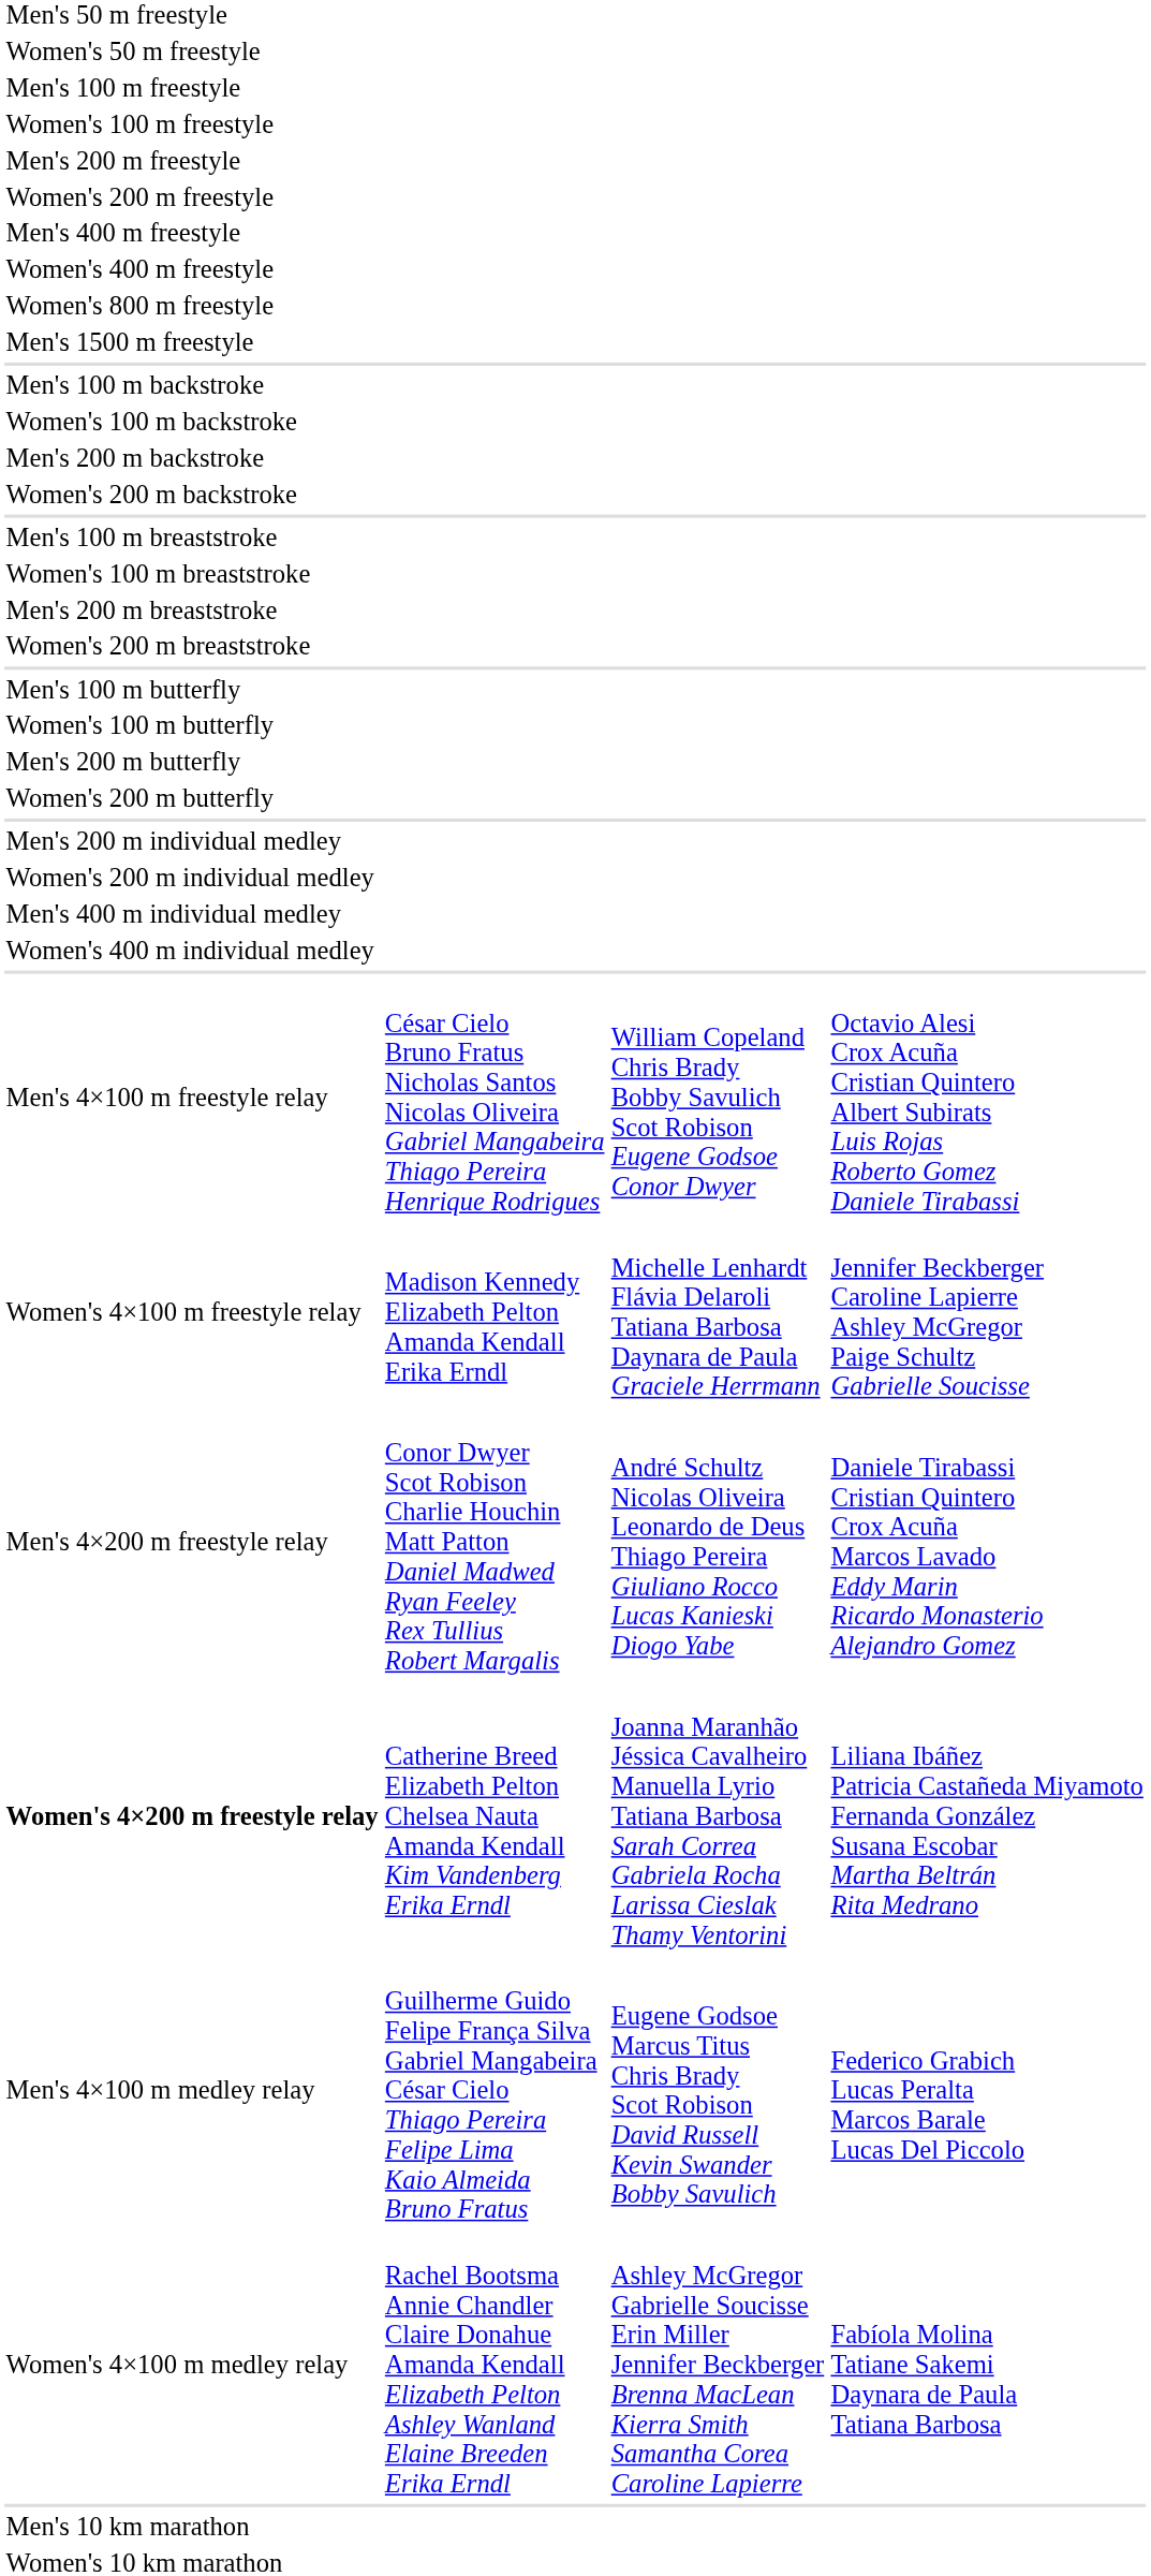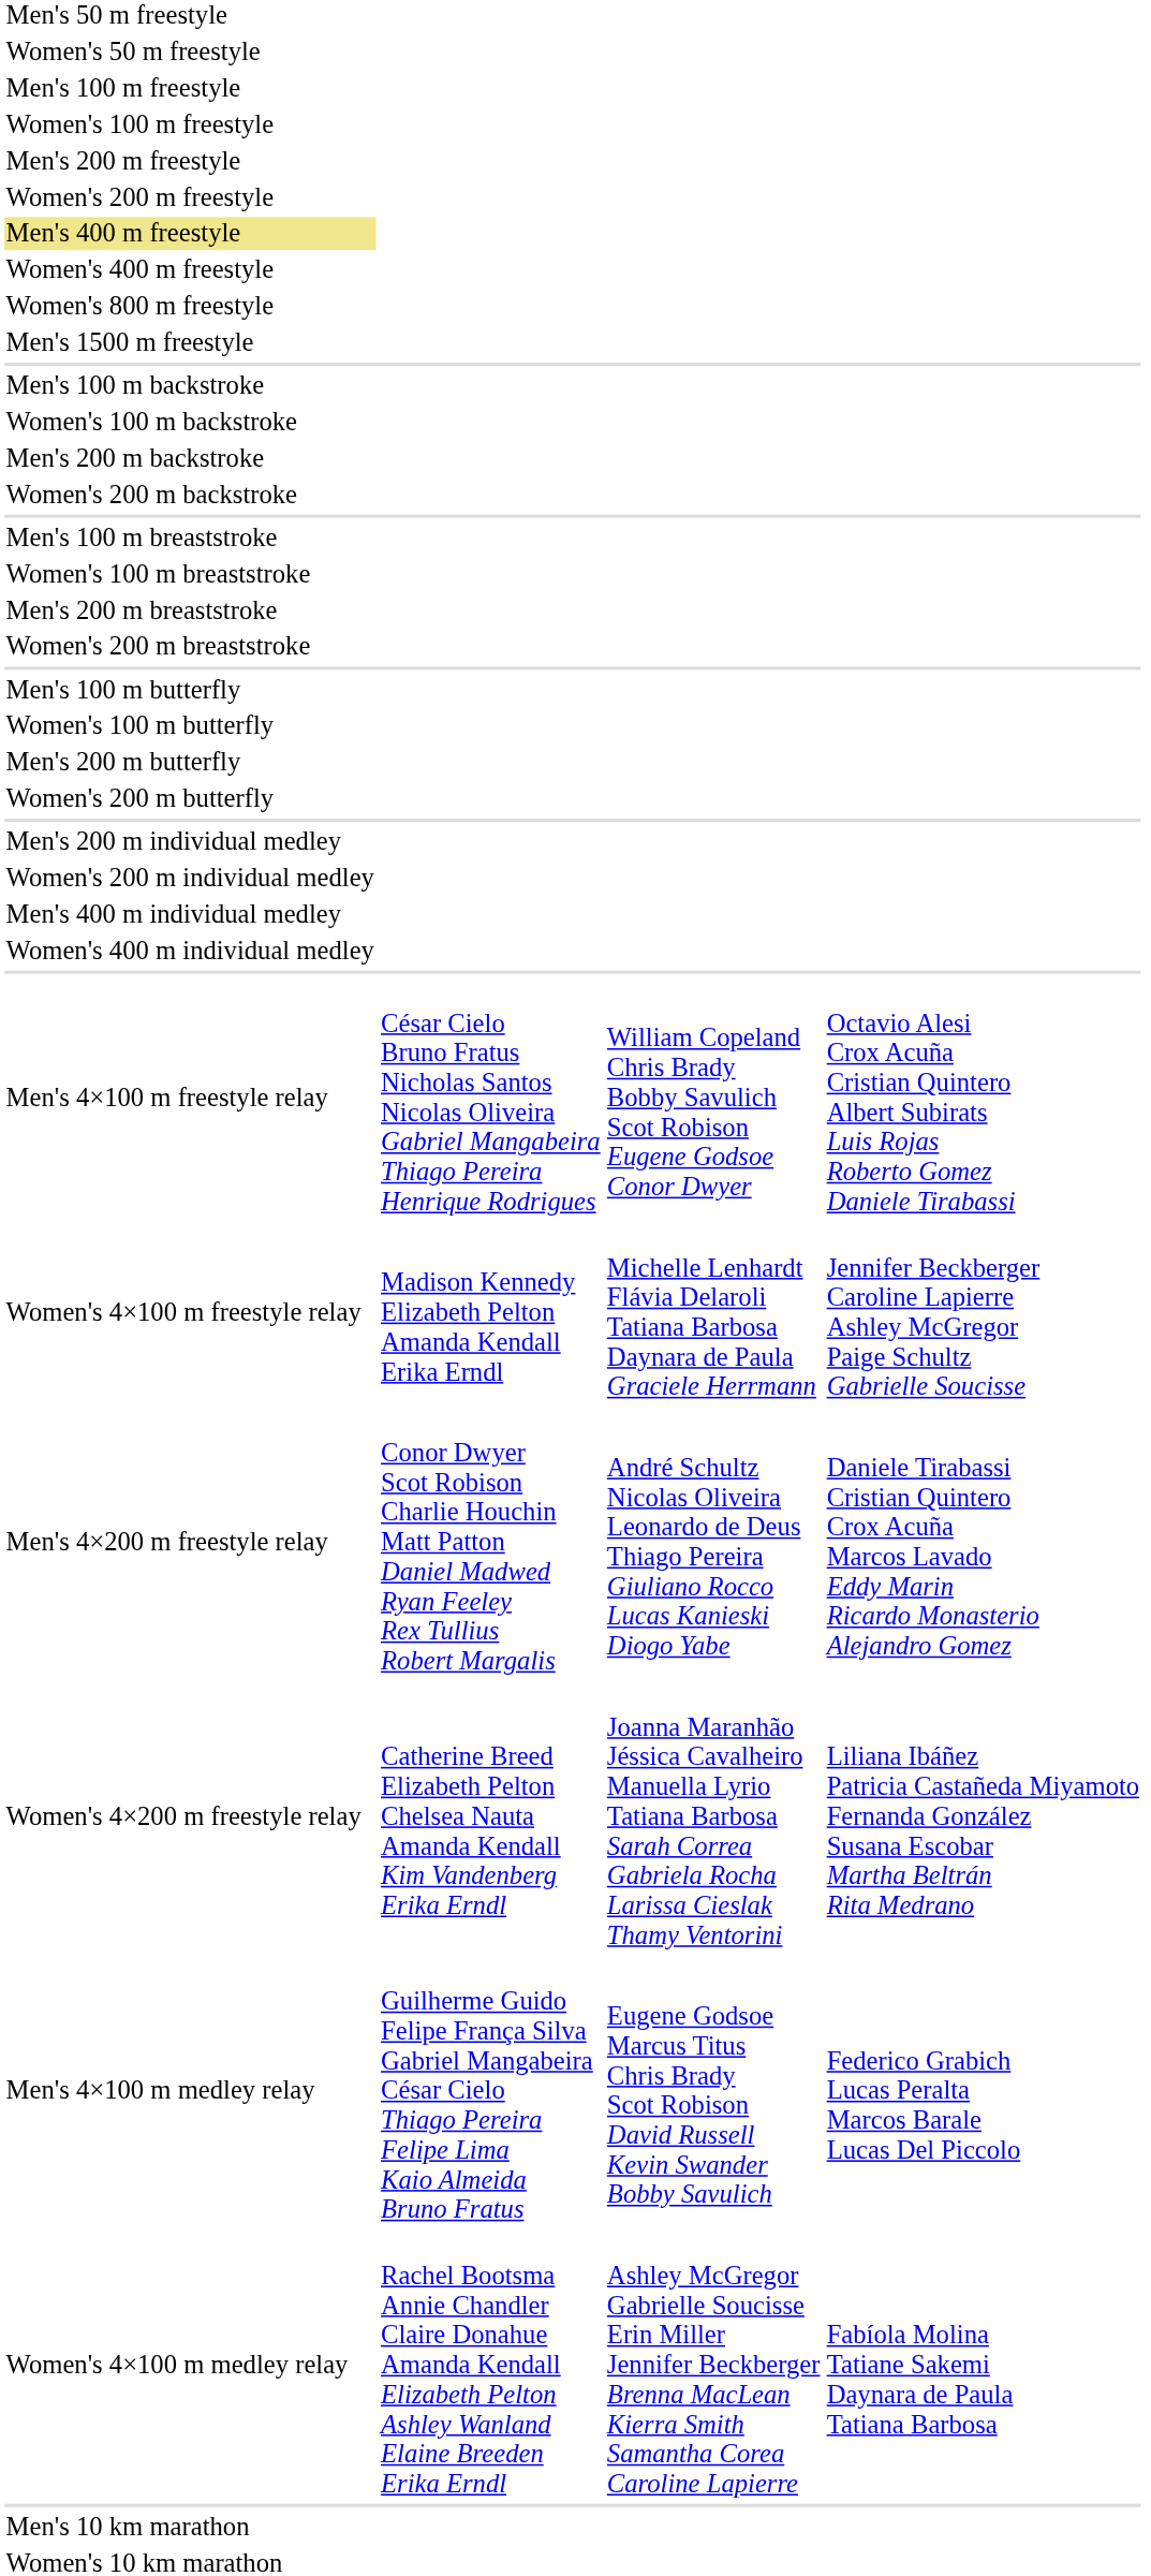Men's 400 m freestyle | column 1: no background -> khaki background
Women's 4×200 m freestyle relay | column 1: bold -> normal
